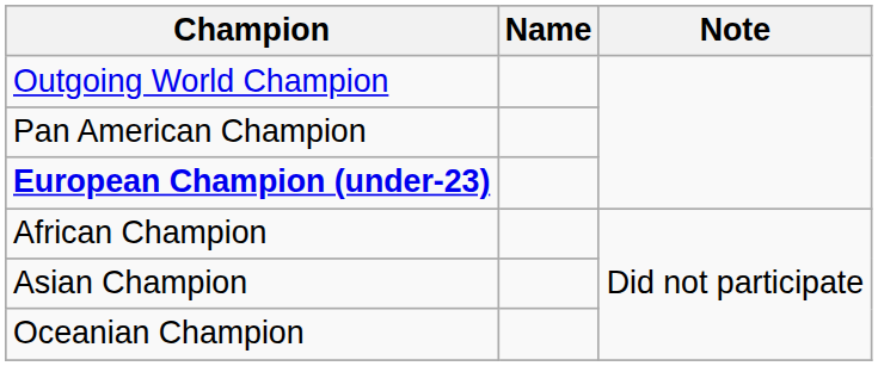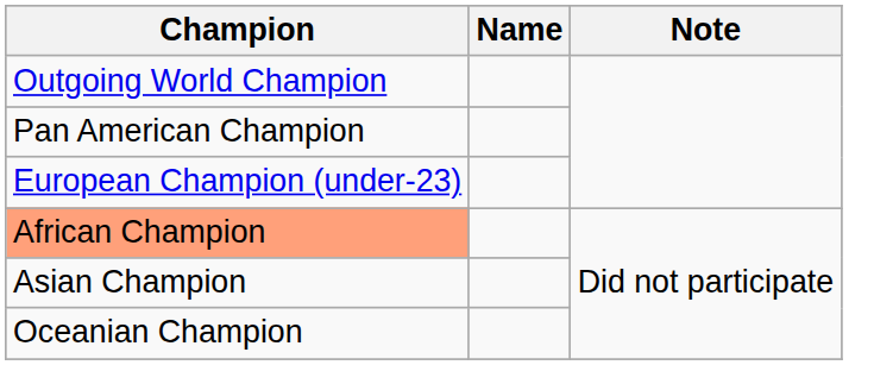European Champion (under-23) | Champion: bold -> normal
African Champion | Champion: no background -> lightsalmon background
